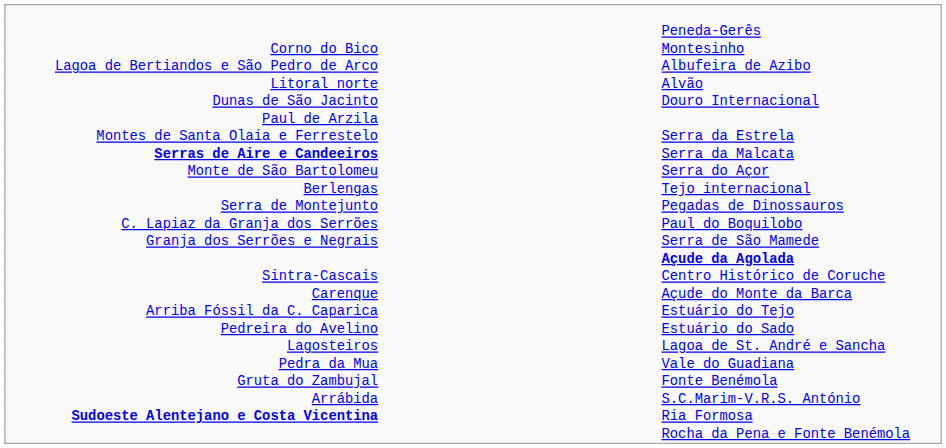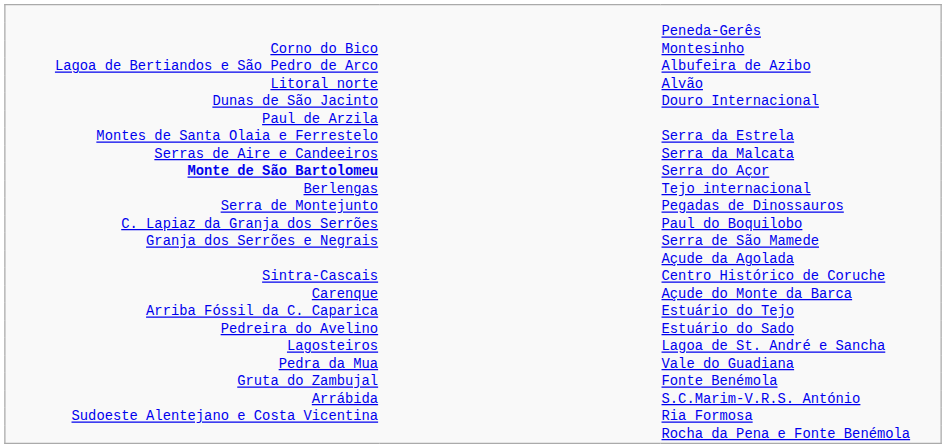Serra da Malcata | column 1: bold -> normal
Serra do Açor | column 1: normal -> bold
Açude da Agolada | column 2: bold -> normal
Ria Formosa | column 1: bold -> normal
